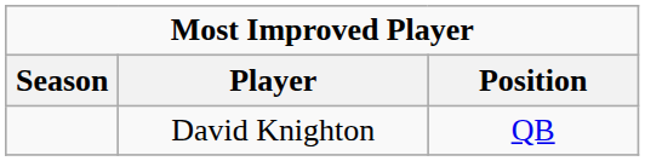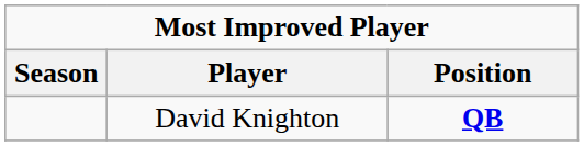David Knighton | Position: normal -> bold
